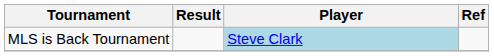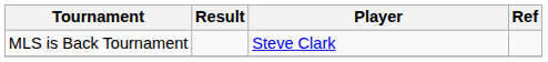MLS is Back Tournament | Player: lightblue background -> no background
